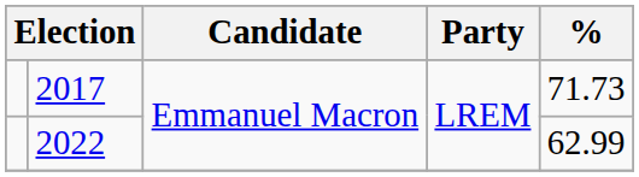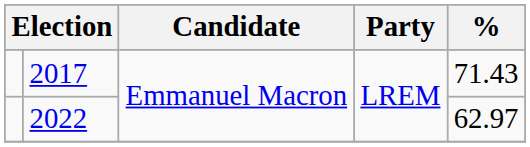2017 | %: 71.73 -> 71.43
2022 | %: 62.99 -> 62.97
